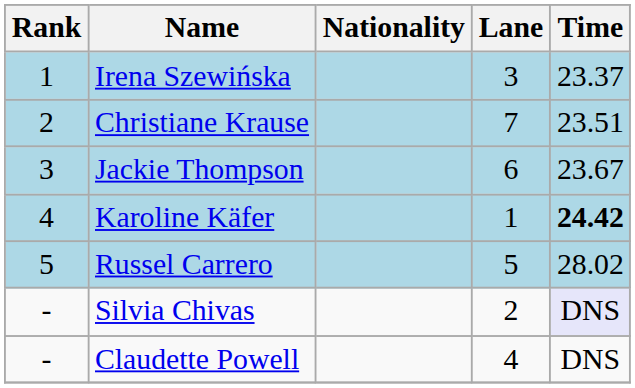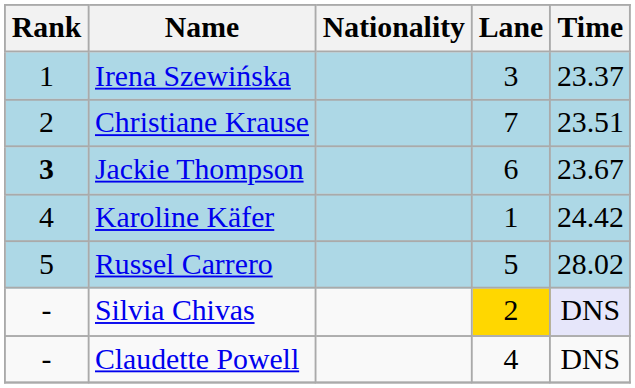Jackie Thompson | Rank: normal -> bold
Karoline Käfer | Time: bold -> normal
Silvia Chivas | Lane: no background -> gold background
